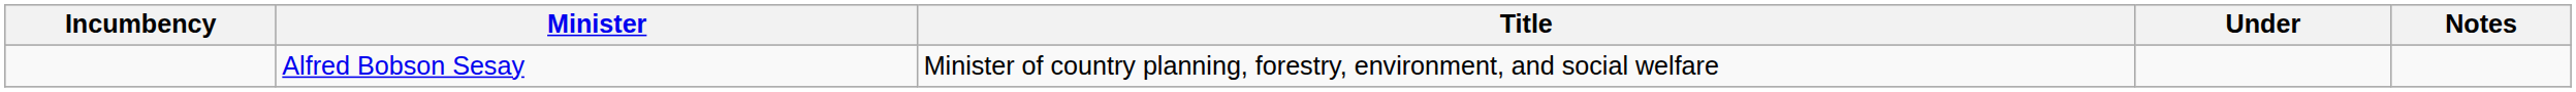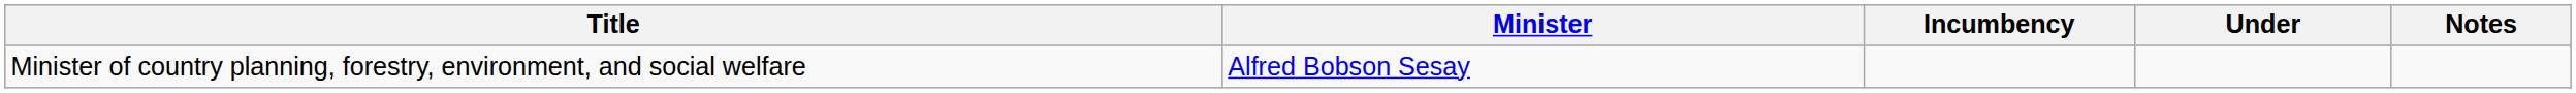columns swapped: Title <-> Incumbency
